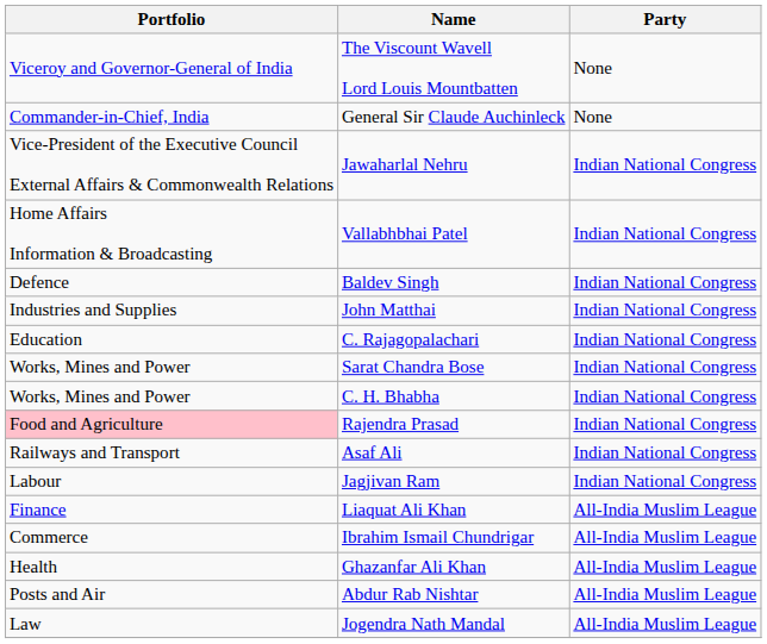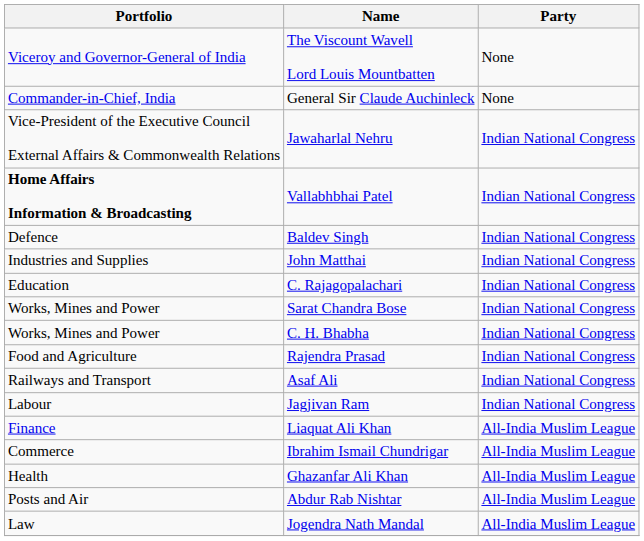Vallabhbhai Patel | Portfolio: normal -> bold
Rajendra Prasad | Portfolio: pink background -> no background
